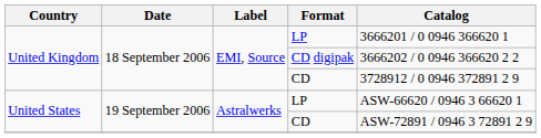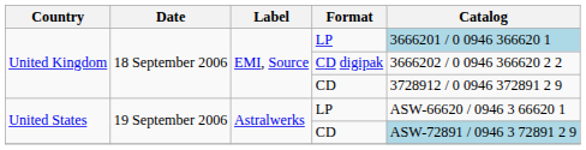United Kingdom / LP | Catalog: no background -> lightblue background
United States / CD | Catalog: no background -> lightblue background
